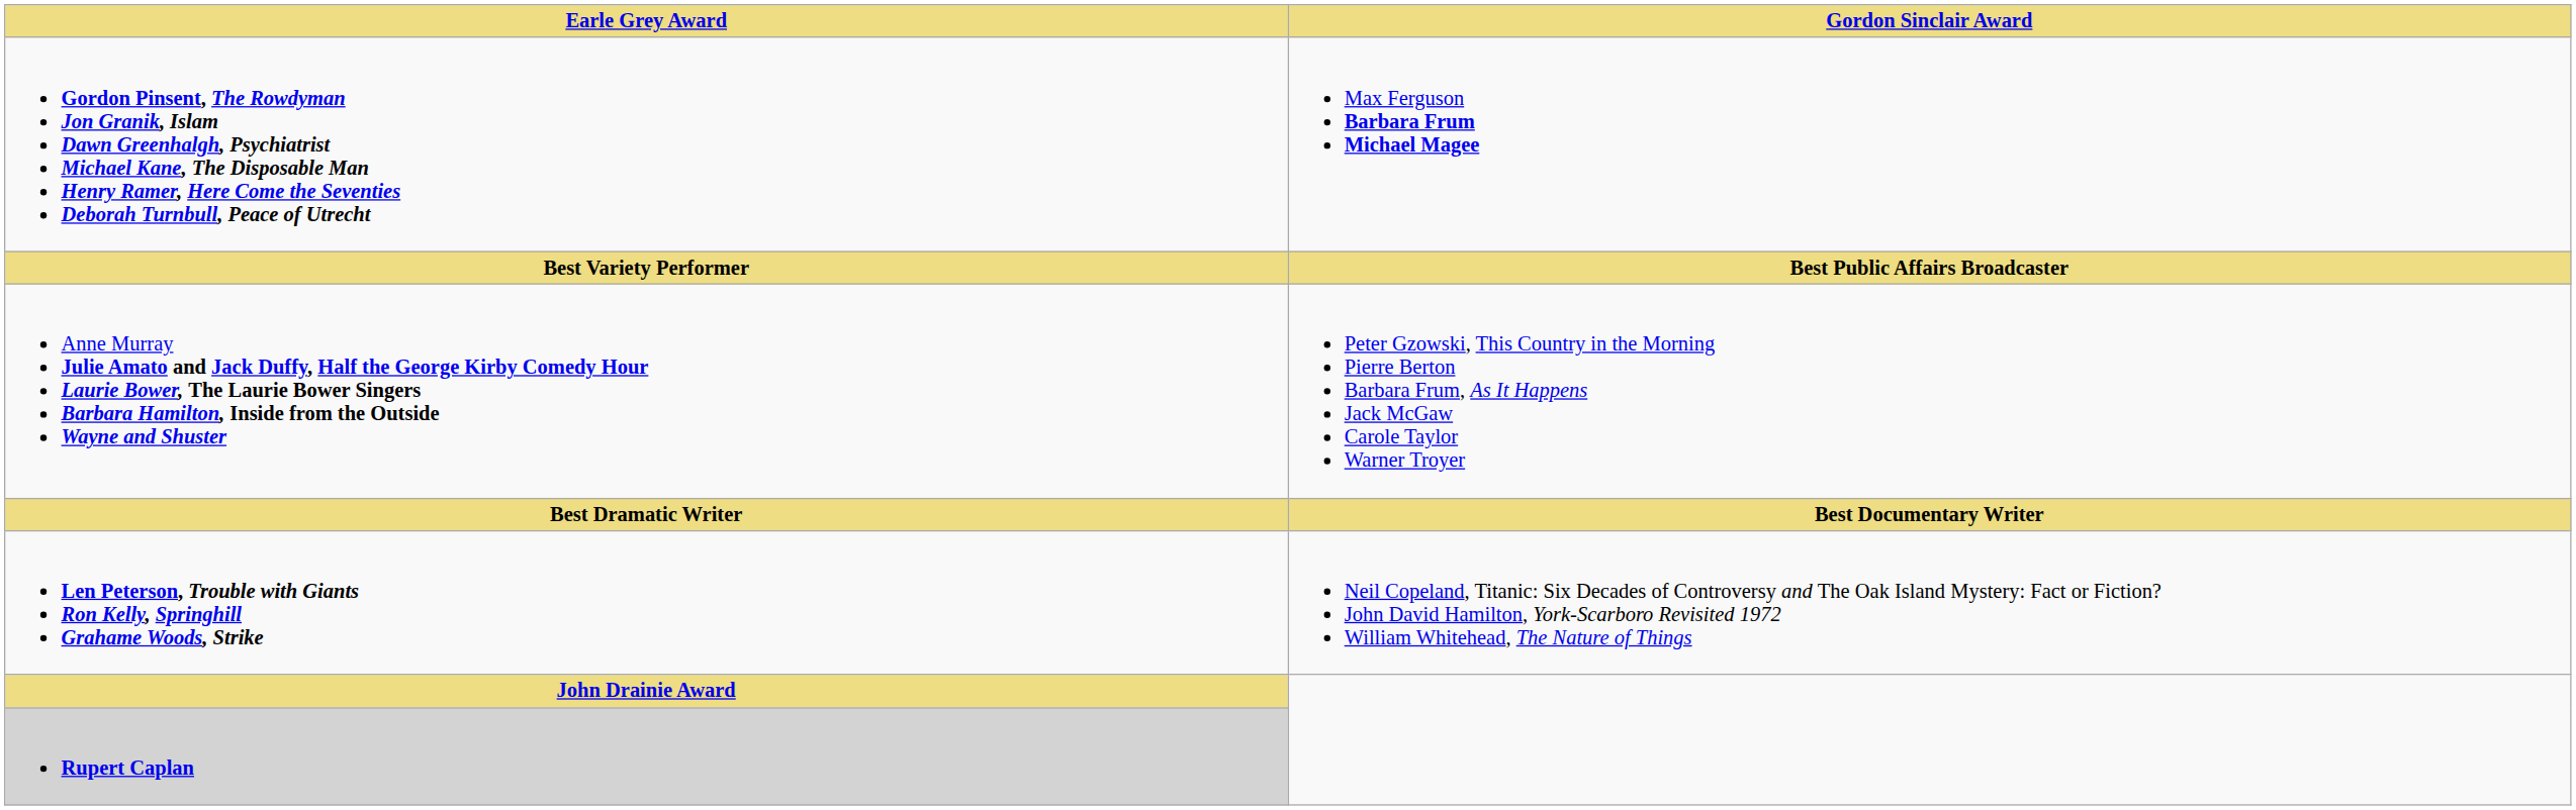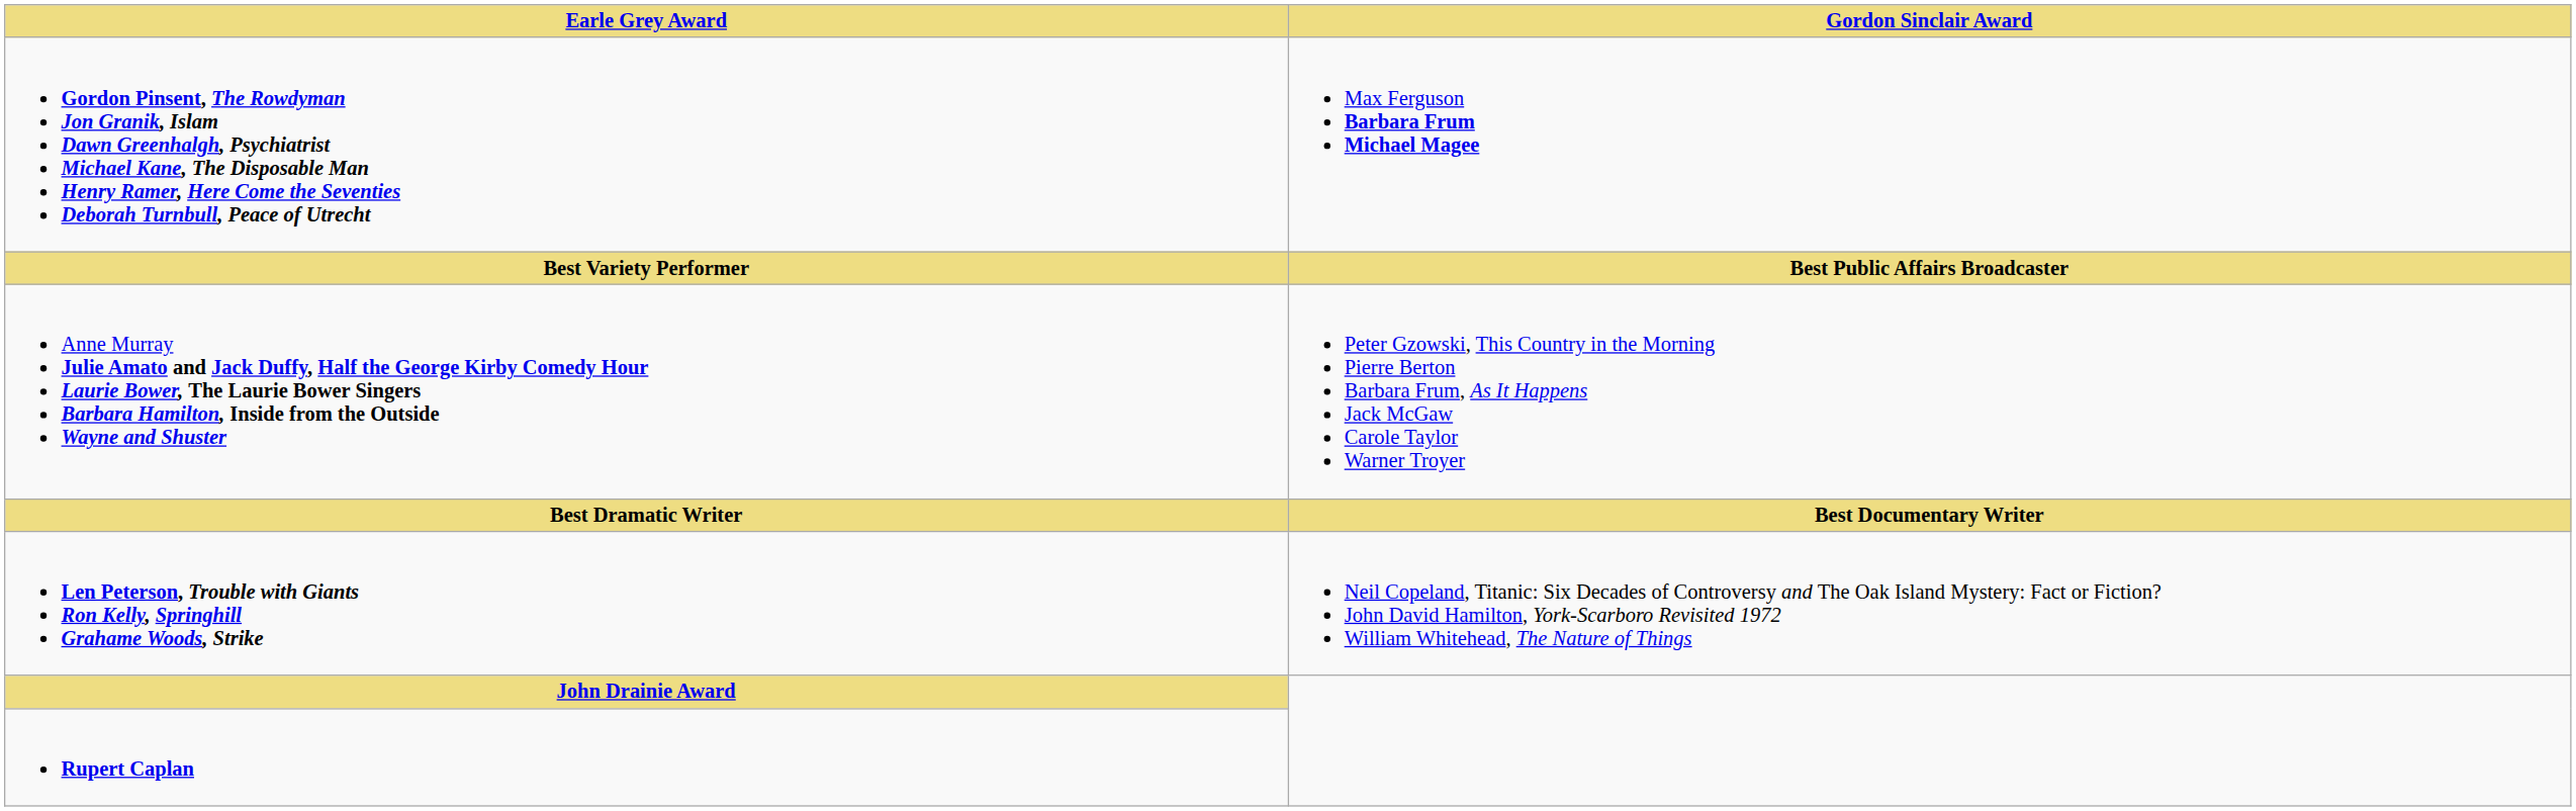Rupert Caplan | Earle Grey Award: lightgrey background -> no background
